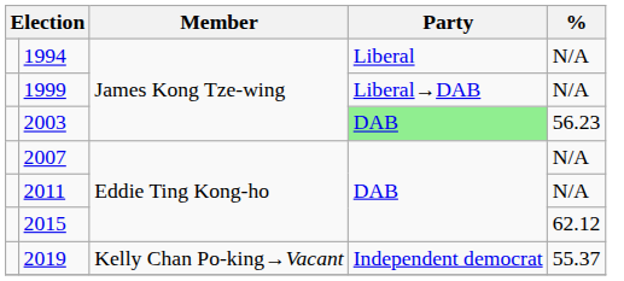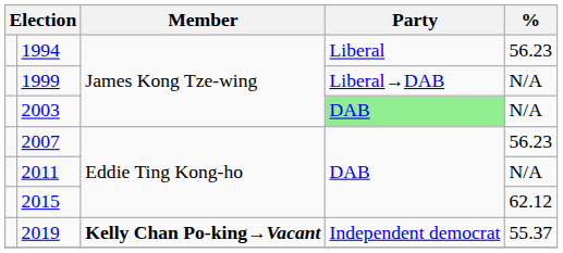1994 | %: N/A -> 56.23
2003 | %: 56.23 -> N/A
2007 | %: N/A -> 56.23
2019 | Member: normal -> bold
